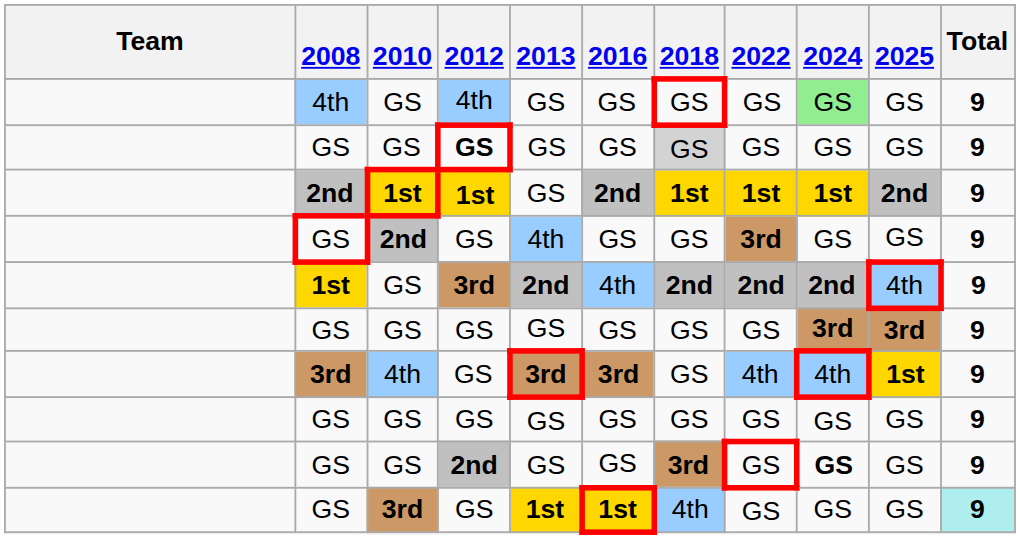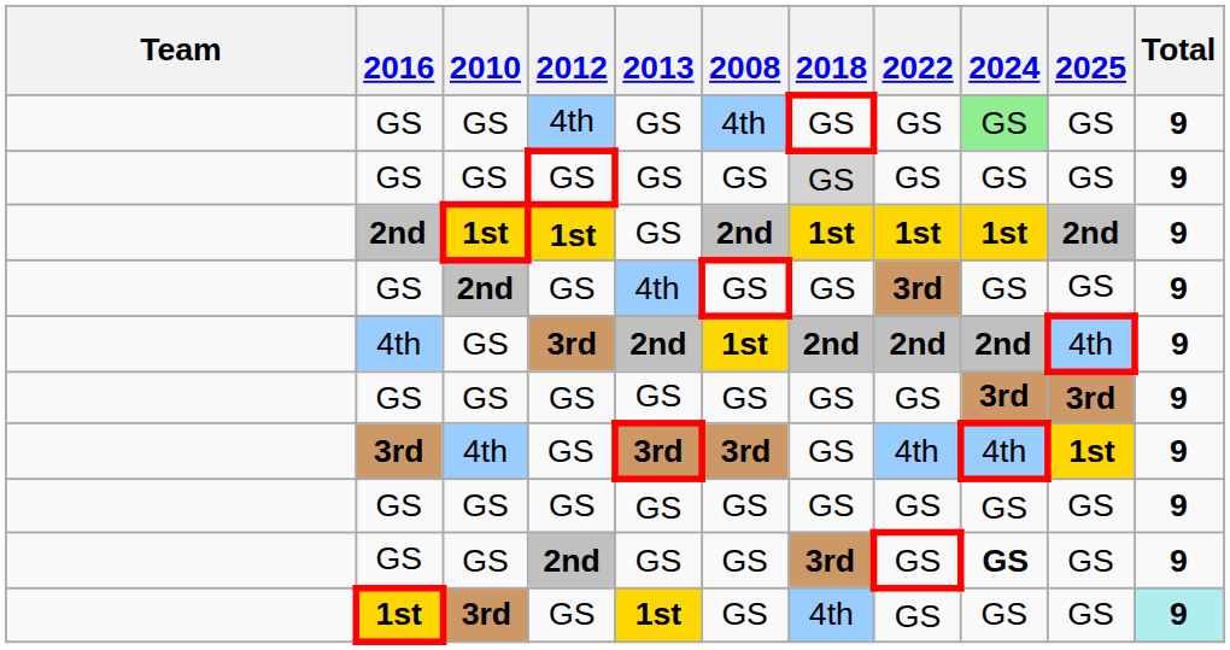columns swapped: 2008 <-> 2016
row 3 | 2012: bold -> normal
